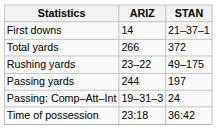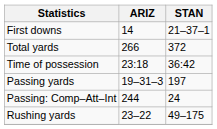rows swapped: Rushing yards <-> Time of possession
Passing yards | ARIZ: 244 -> 19–31–3
Passing: Comp–Att–Int | ARIZ: 19–31–3 -> 244
